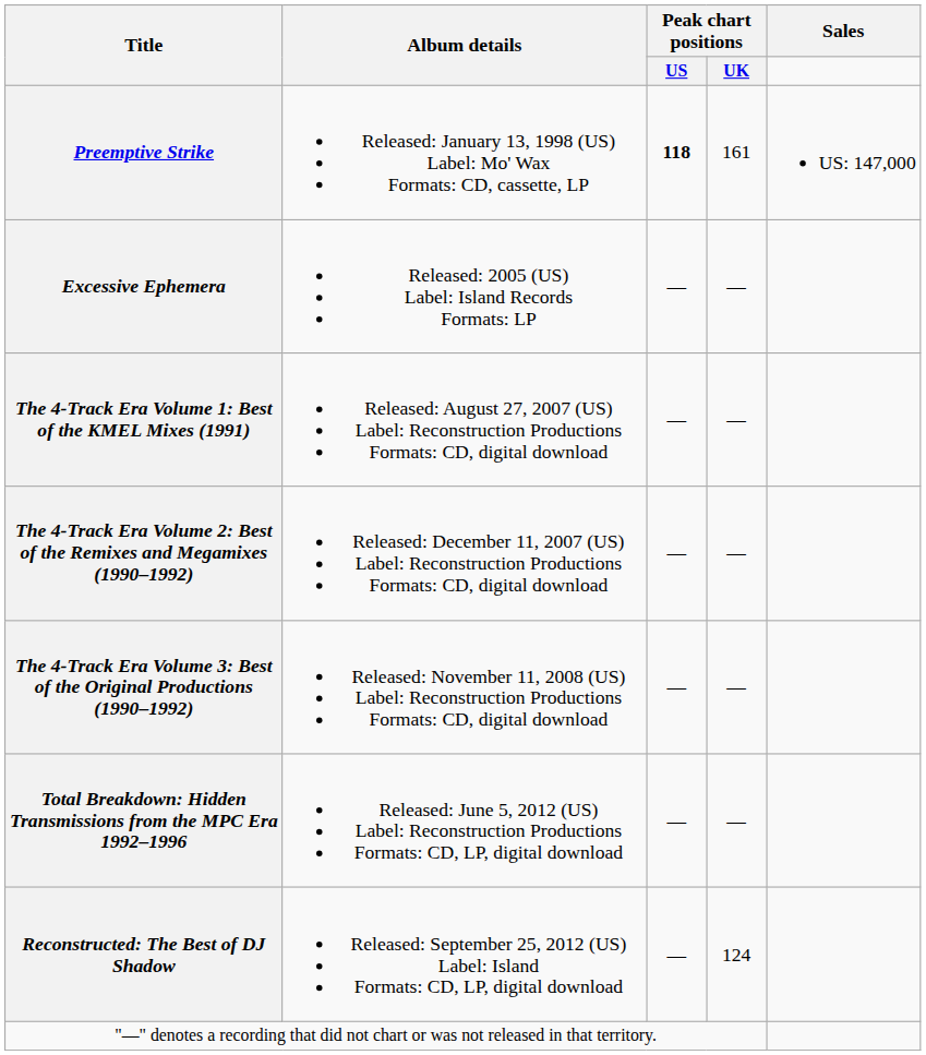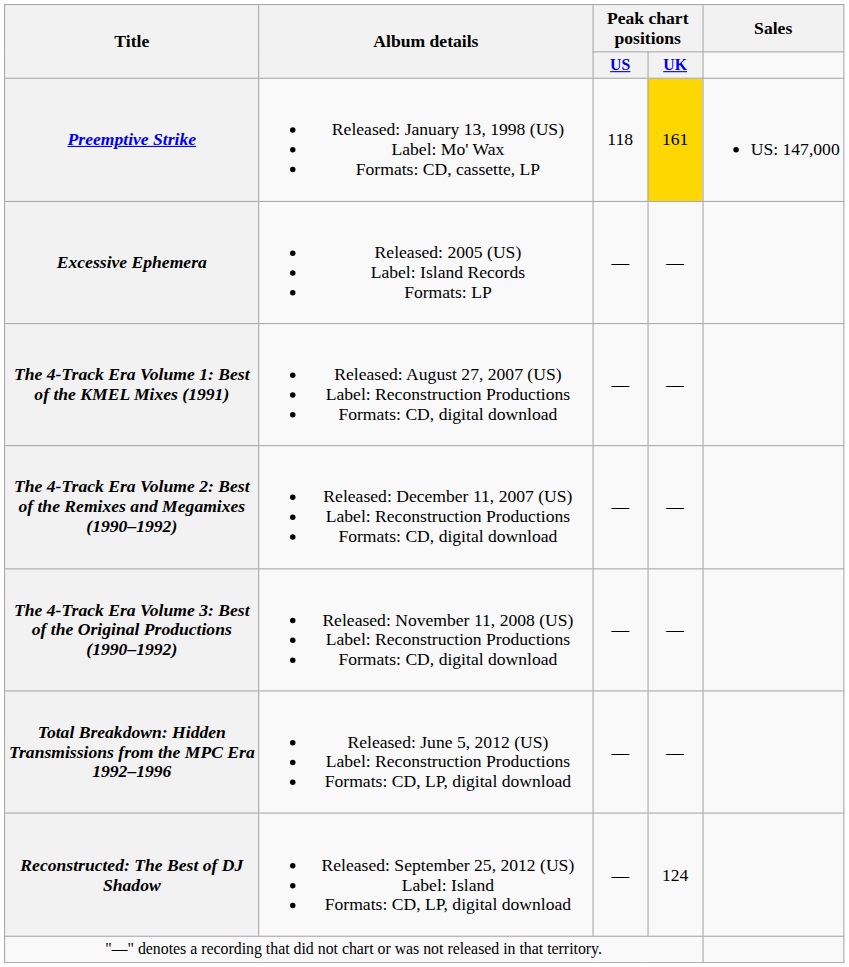Preemptive Strike | column 3: bold -> normal
Preemptive Strike | column 4: no background -> gold background
